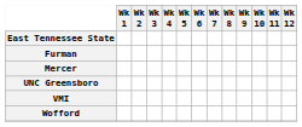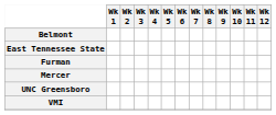+ row: Belmont
- row: Wofford
